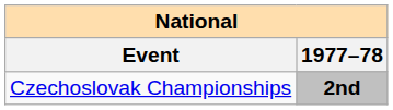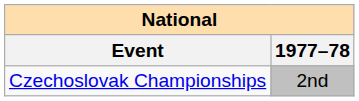Czechoslovak Championships | 1977–78: bold -> normal
